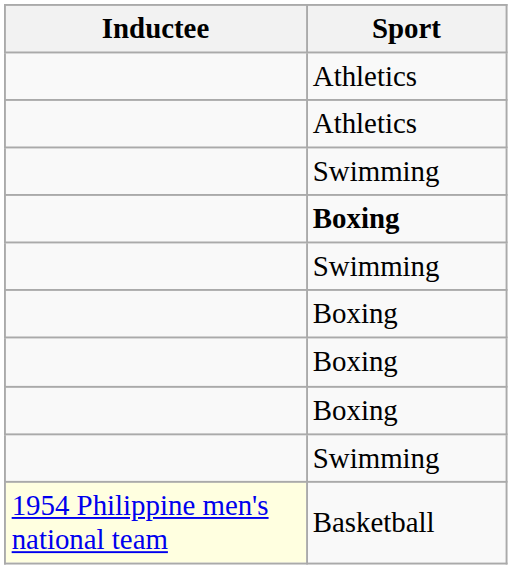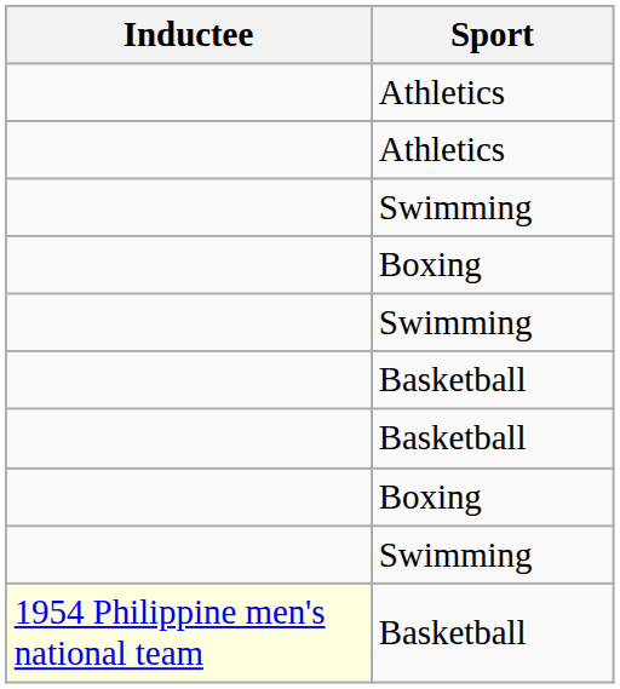row 5 | Sport: bold -> normal
row 7 | Sport: Boxing -> Basketball
row 8 | Sport: Boxing -> Basketball
